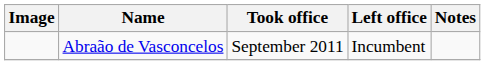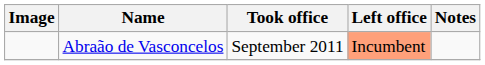Abraão de Vasconcelos | Left office: no background -> lightsalmon background
